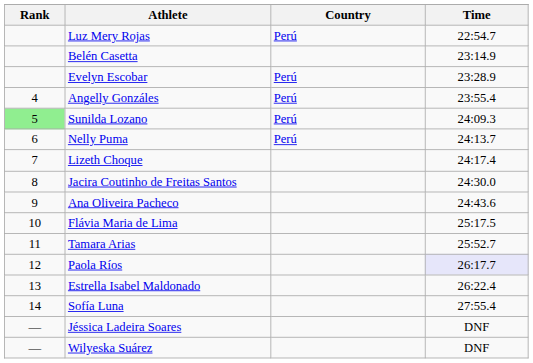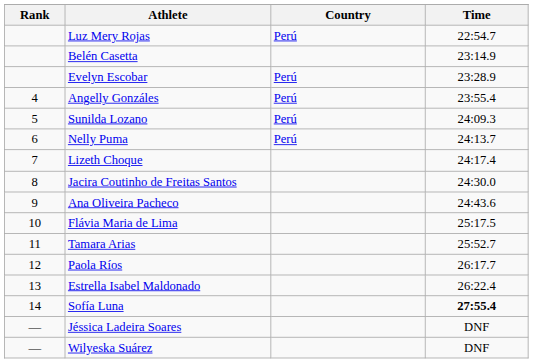Sunilda Lozano | Rank: lightgreen background -> no background
Paola Ríos | Time: lavender background -> no background
Sofía Luna | Time: normal -> bold
